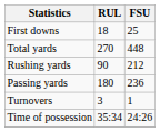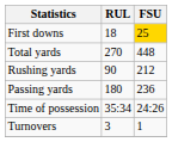First downs | FSU: no background -> gold background
rows swapped: Turnovers <-> Time of possession
